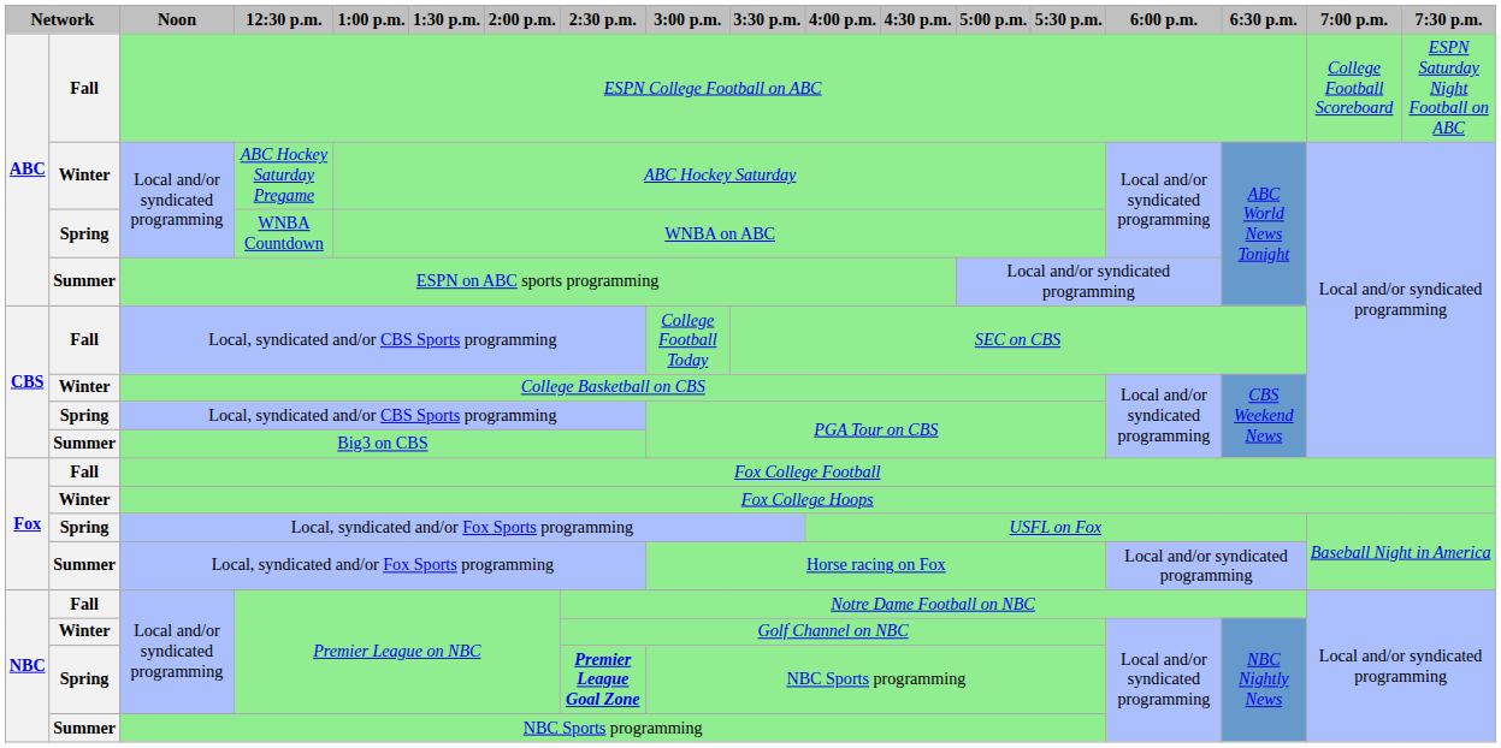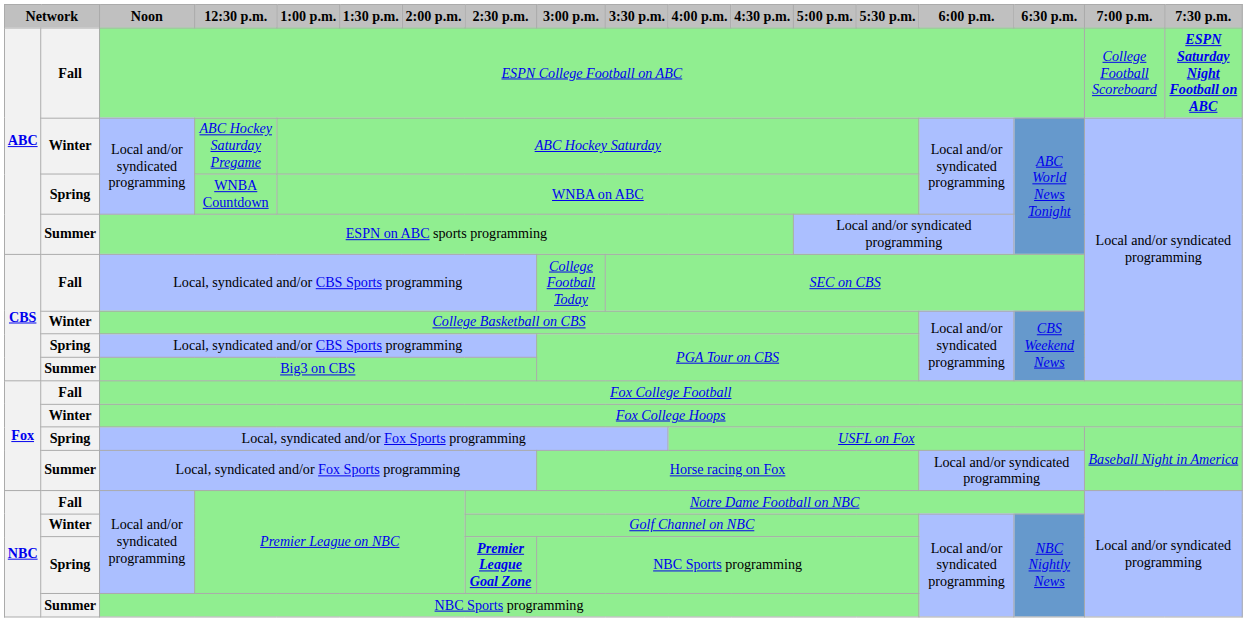ESPN College Football on ABC | 7:30 p.m.: normal -> bold
